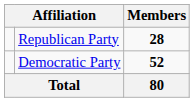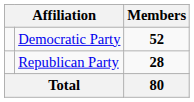rows swapped: Democratic Party <-> Republican Party
